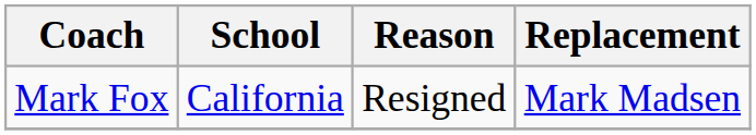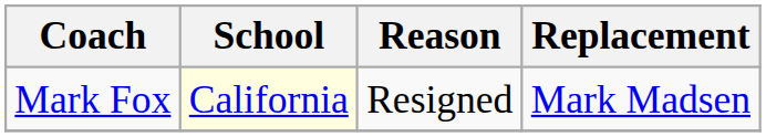Mark Fox | School: no background -> lightyellow background
